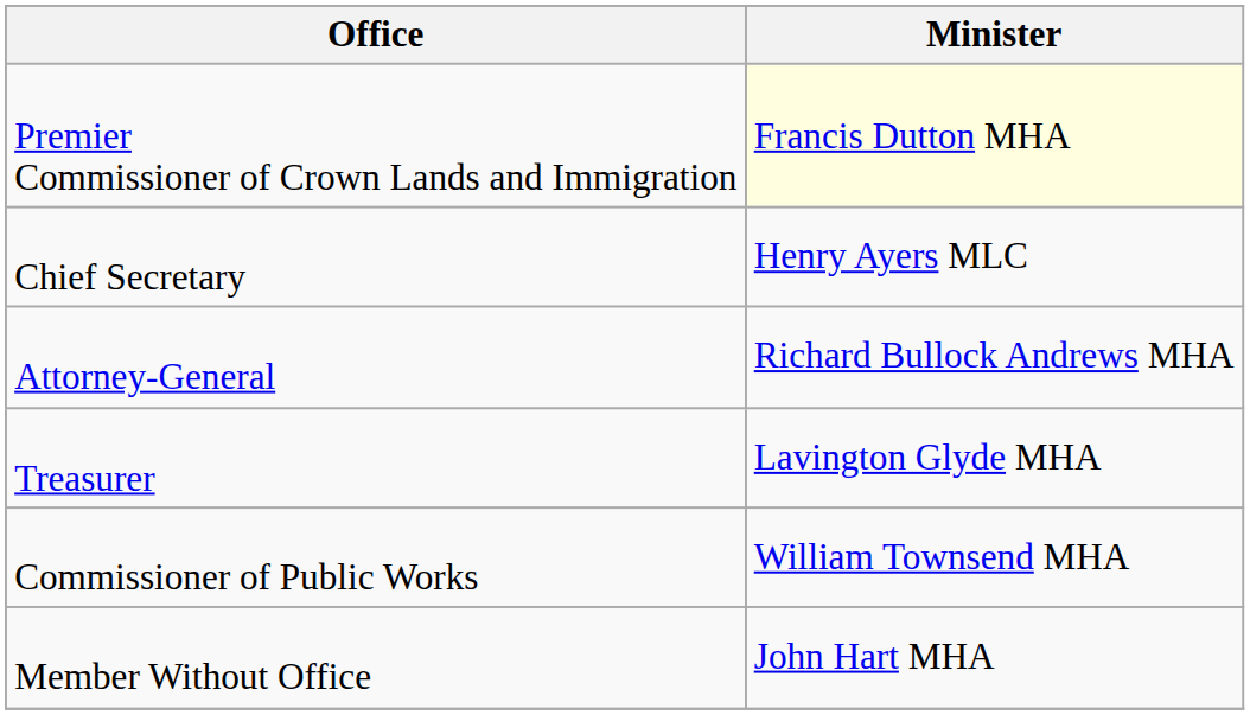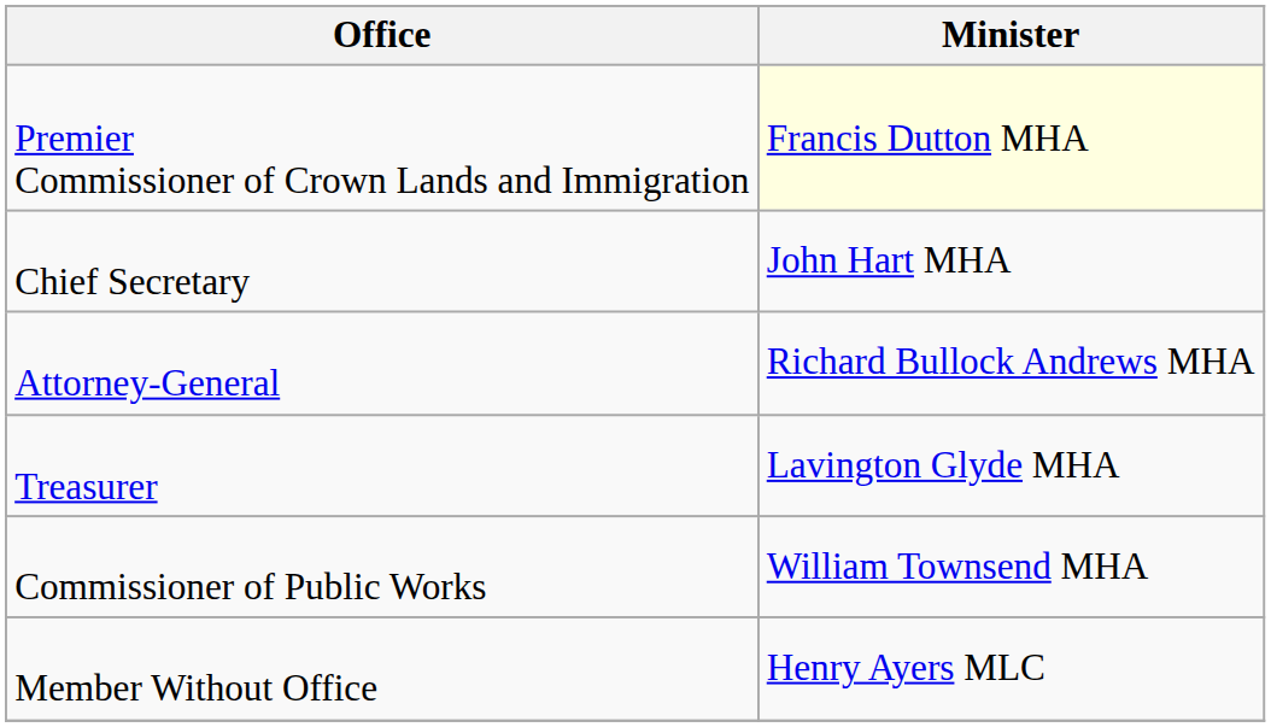Chief Secretary | Minister: Henry Ayers MLC -> John Hart MHA
Member Without Office | Minister: John Hart MHA -> Henry Ayers MLC
